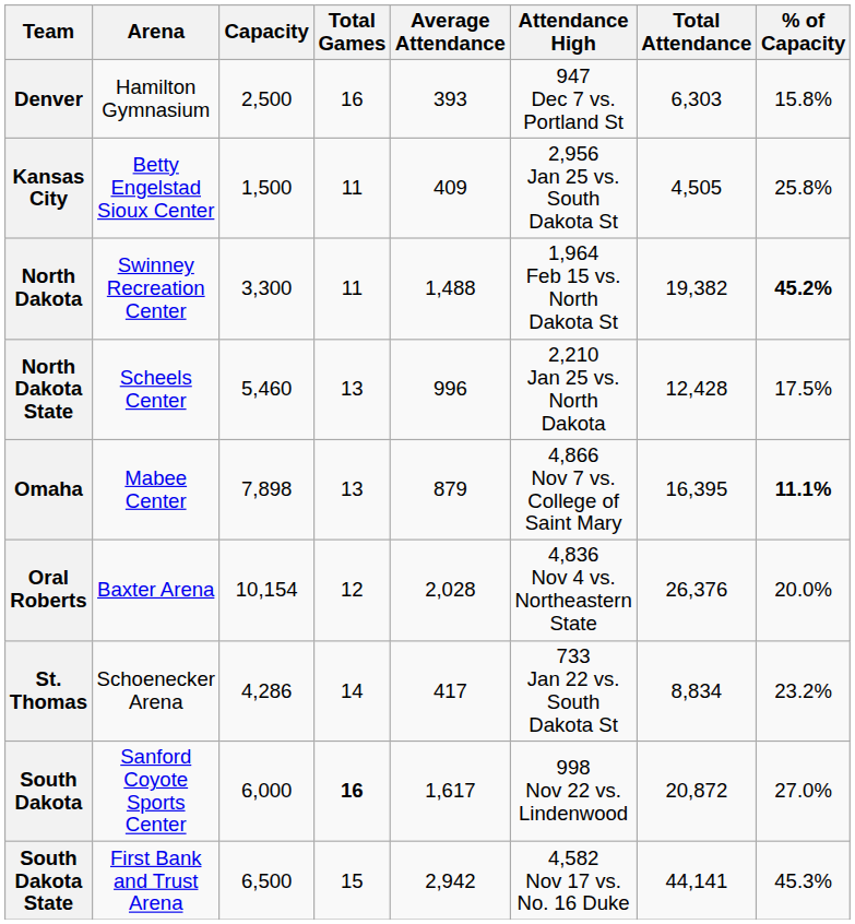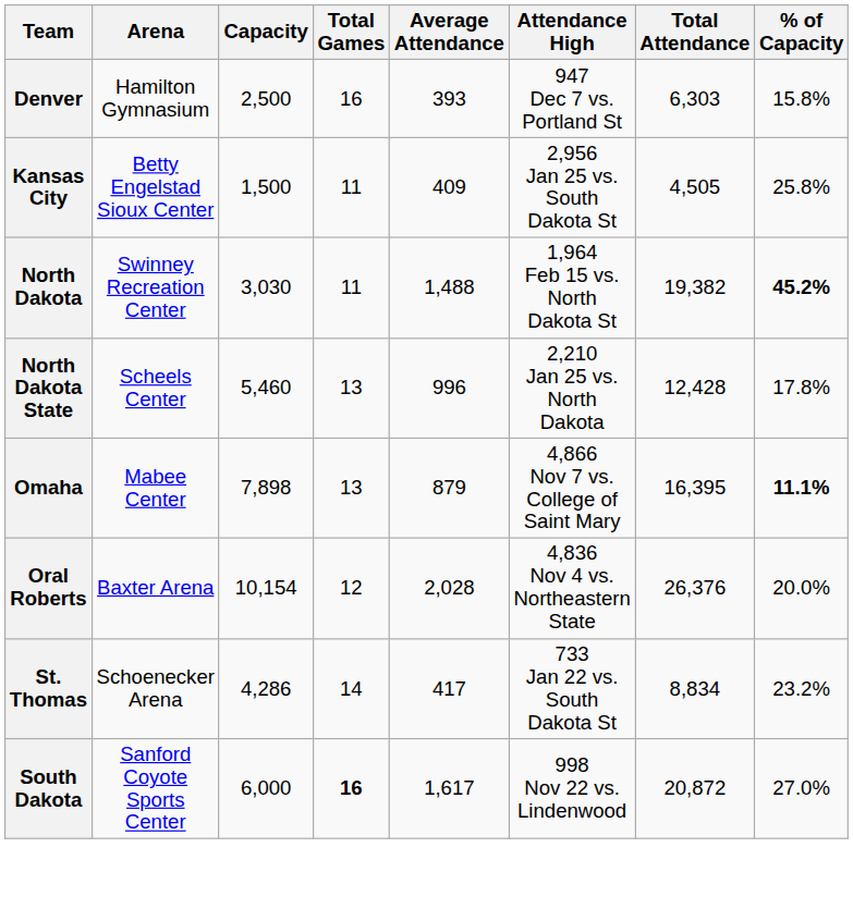North Dakota | Capacity: 3,300 -> 3,030
North Dakota State | % of Capacity: 17.5% -> 17.8%
- row: South Dakota State | First Bank and Trust Arena | 6,500 | 15 | 2,942 | 4,582 Nov 17 vs. No. 16 Duke | 44,141 | 45.3%
